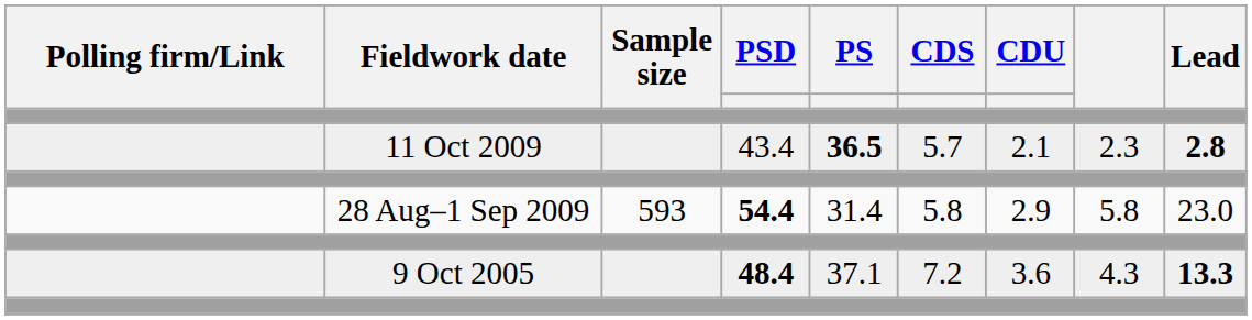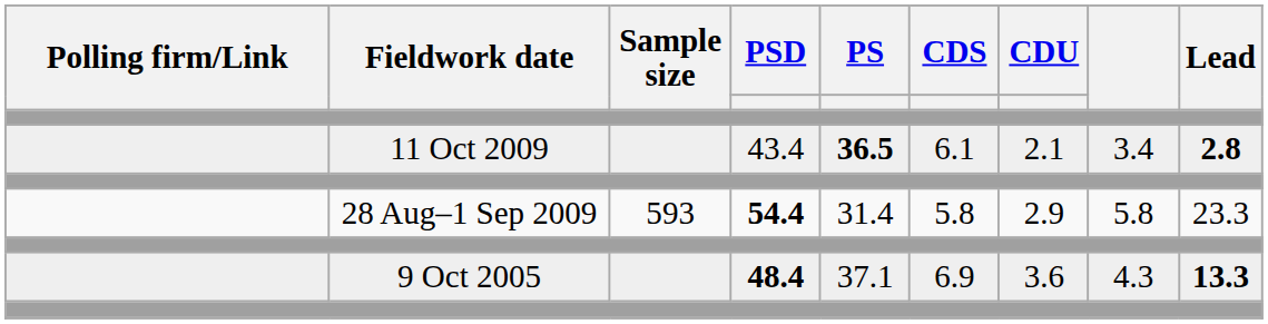11 Oct 2009 | CDS: 5.7 -> 6.1
11 Oct 2009 | column 8: 2.3 -> 3.4
28 Aug–1 Sep 2009 | Lead: 23.0 -> 23.3
9 Oct 2005 | CDS: 7.2 -> 6.9
